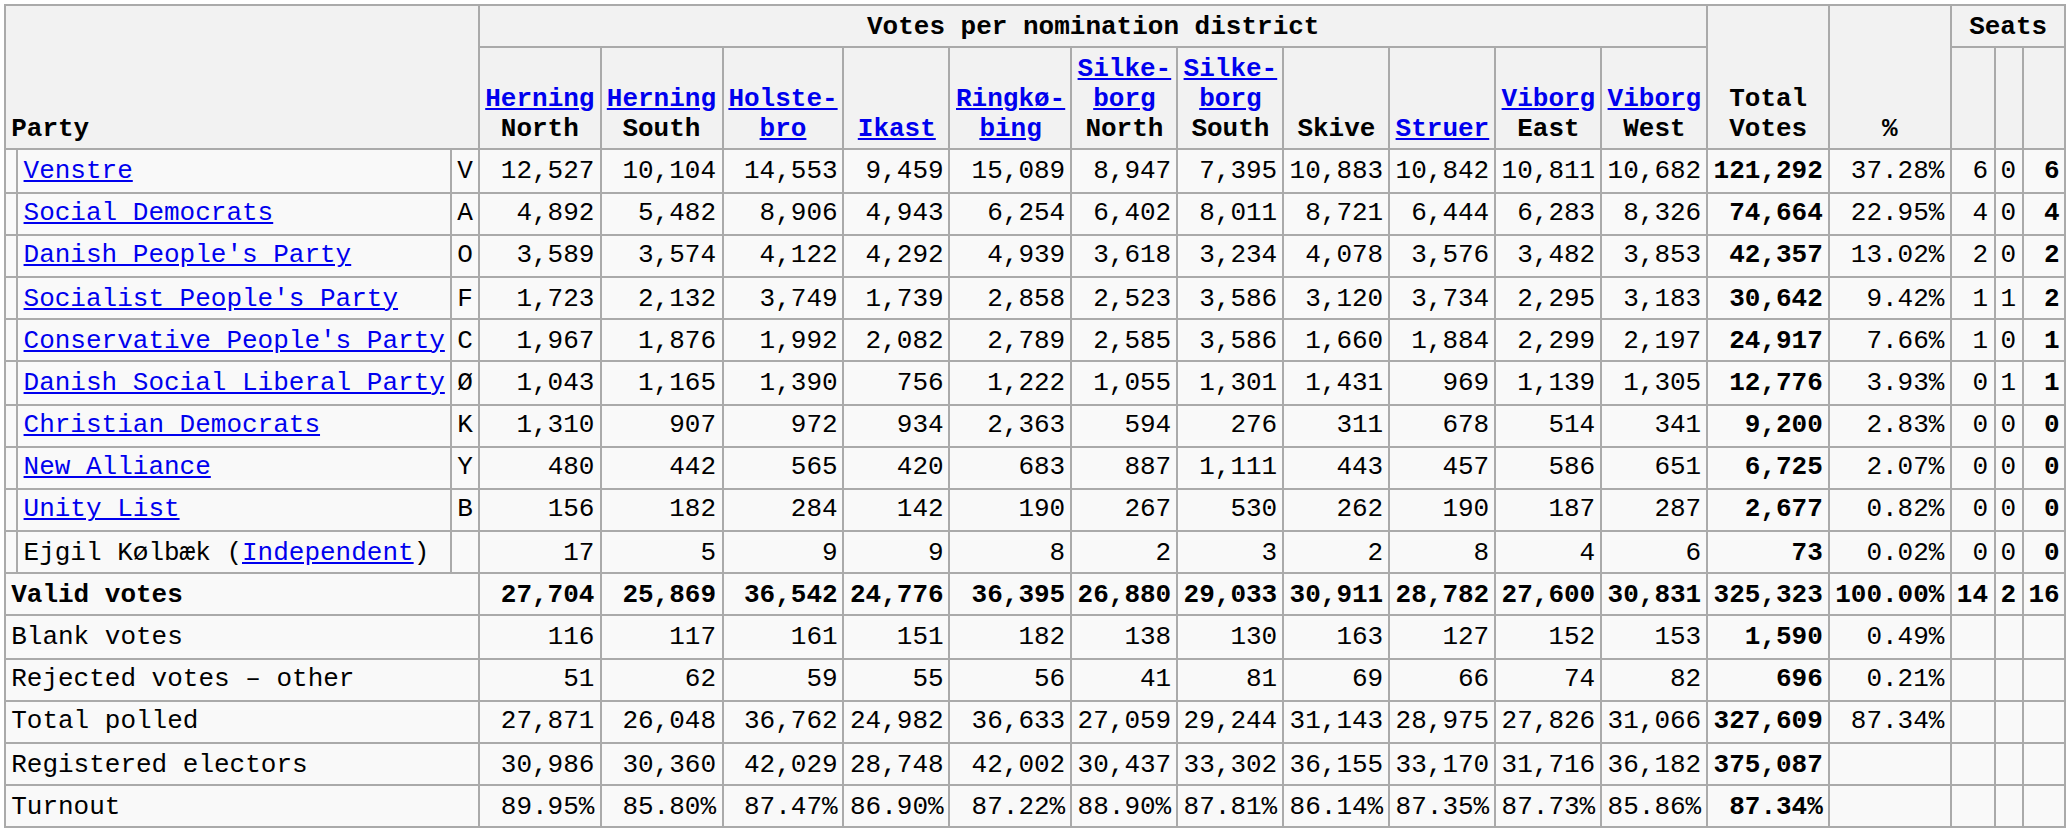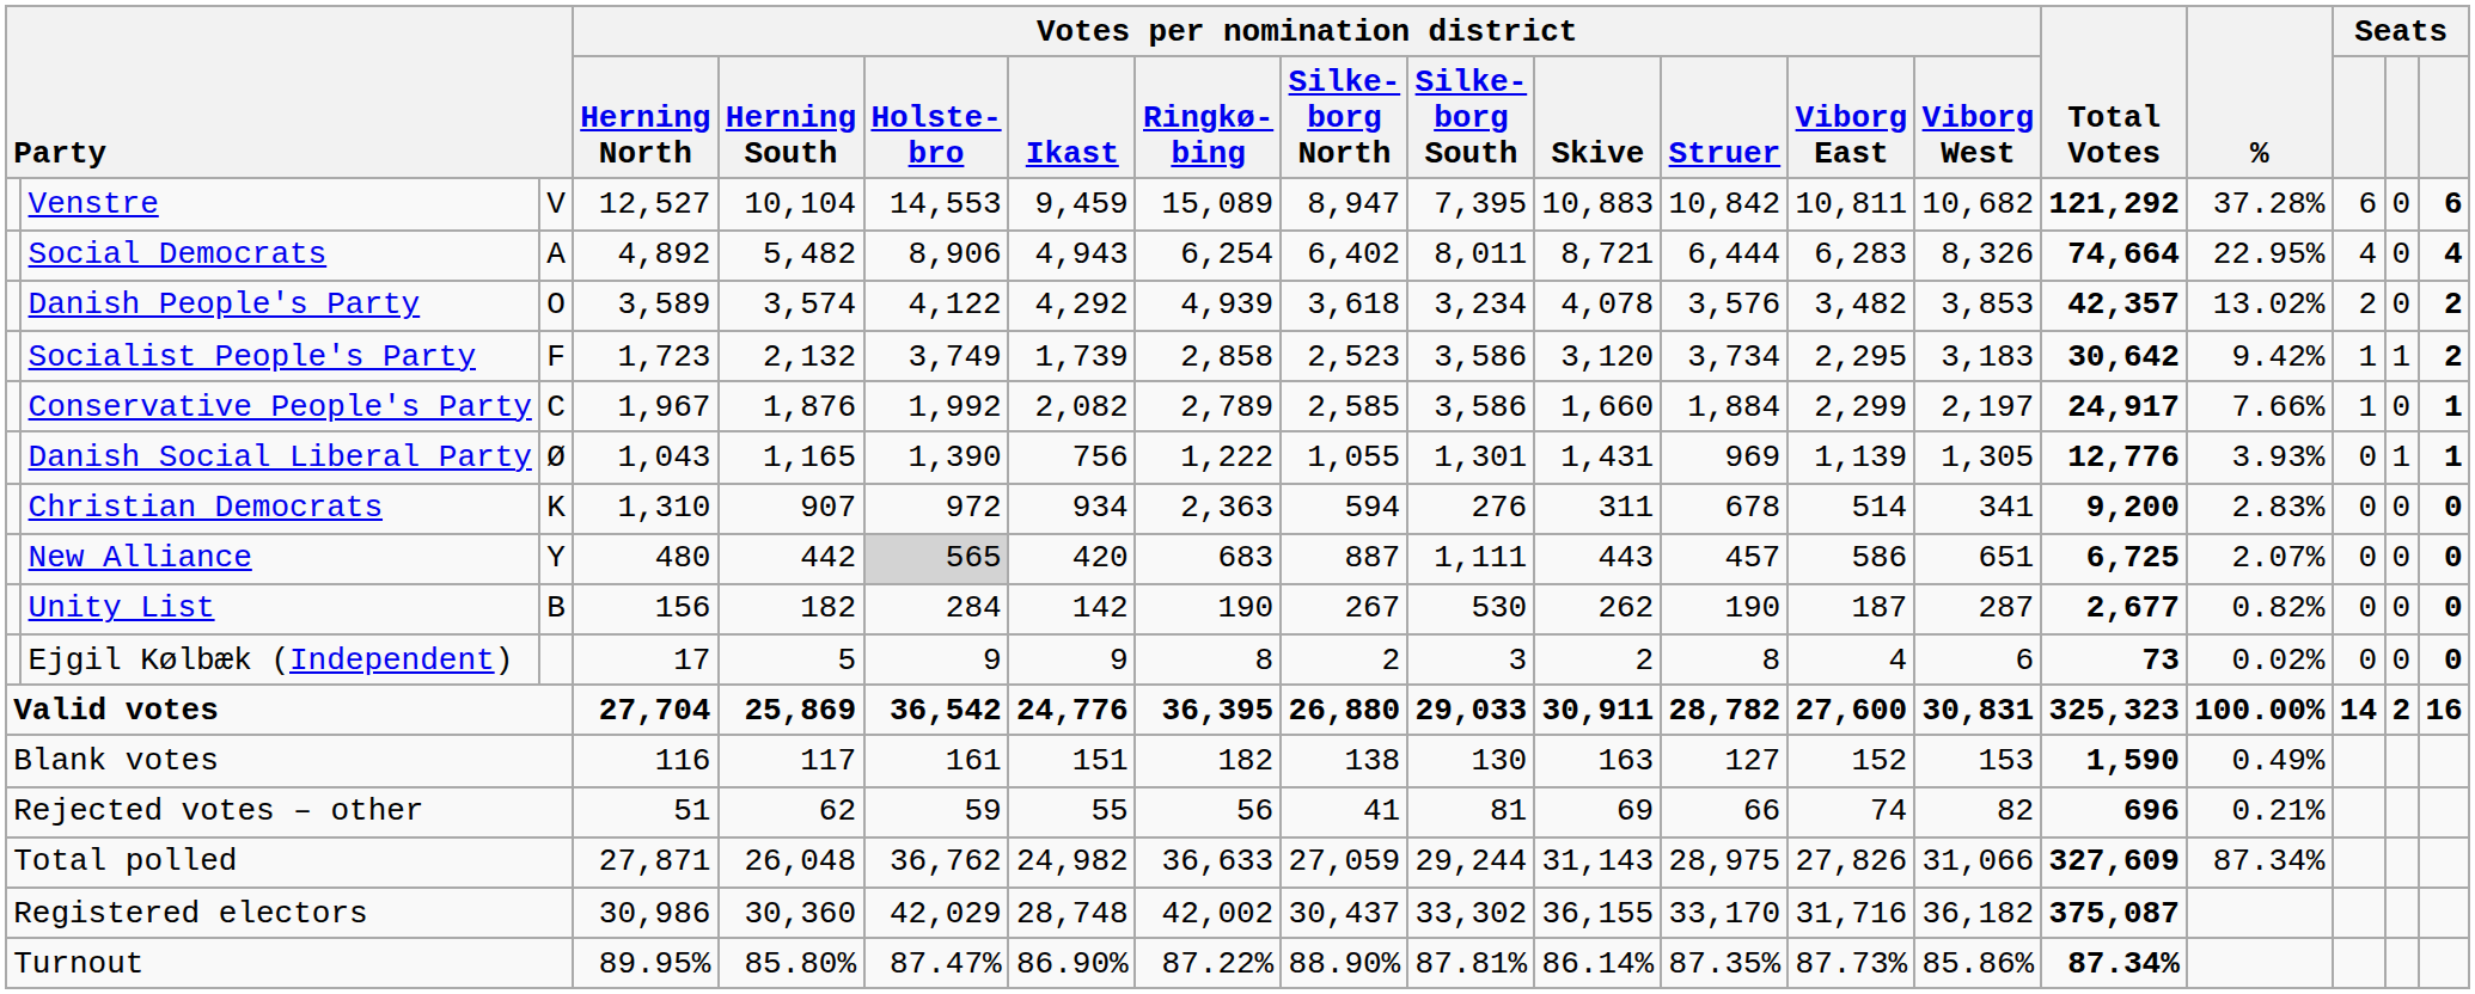New Alliance | Votes per nomination district / Holste- bro: no background -> lightgrey background
